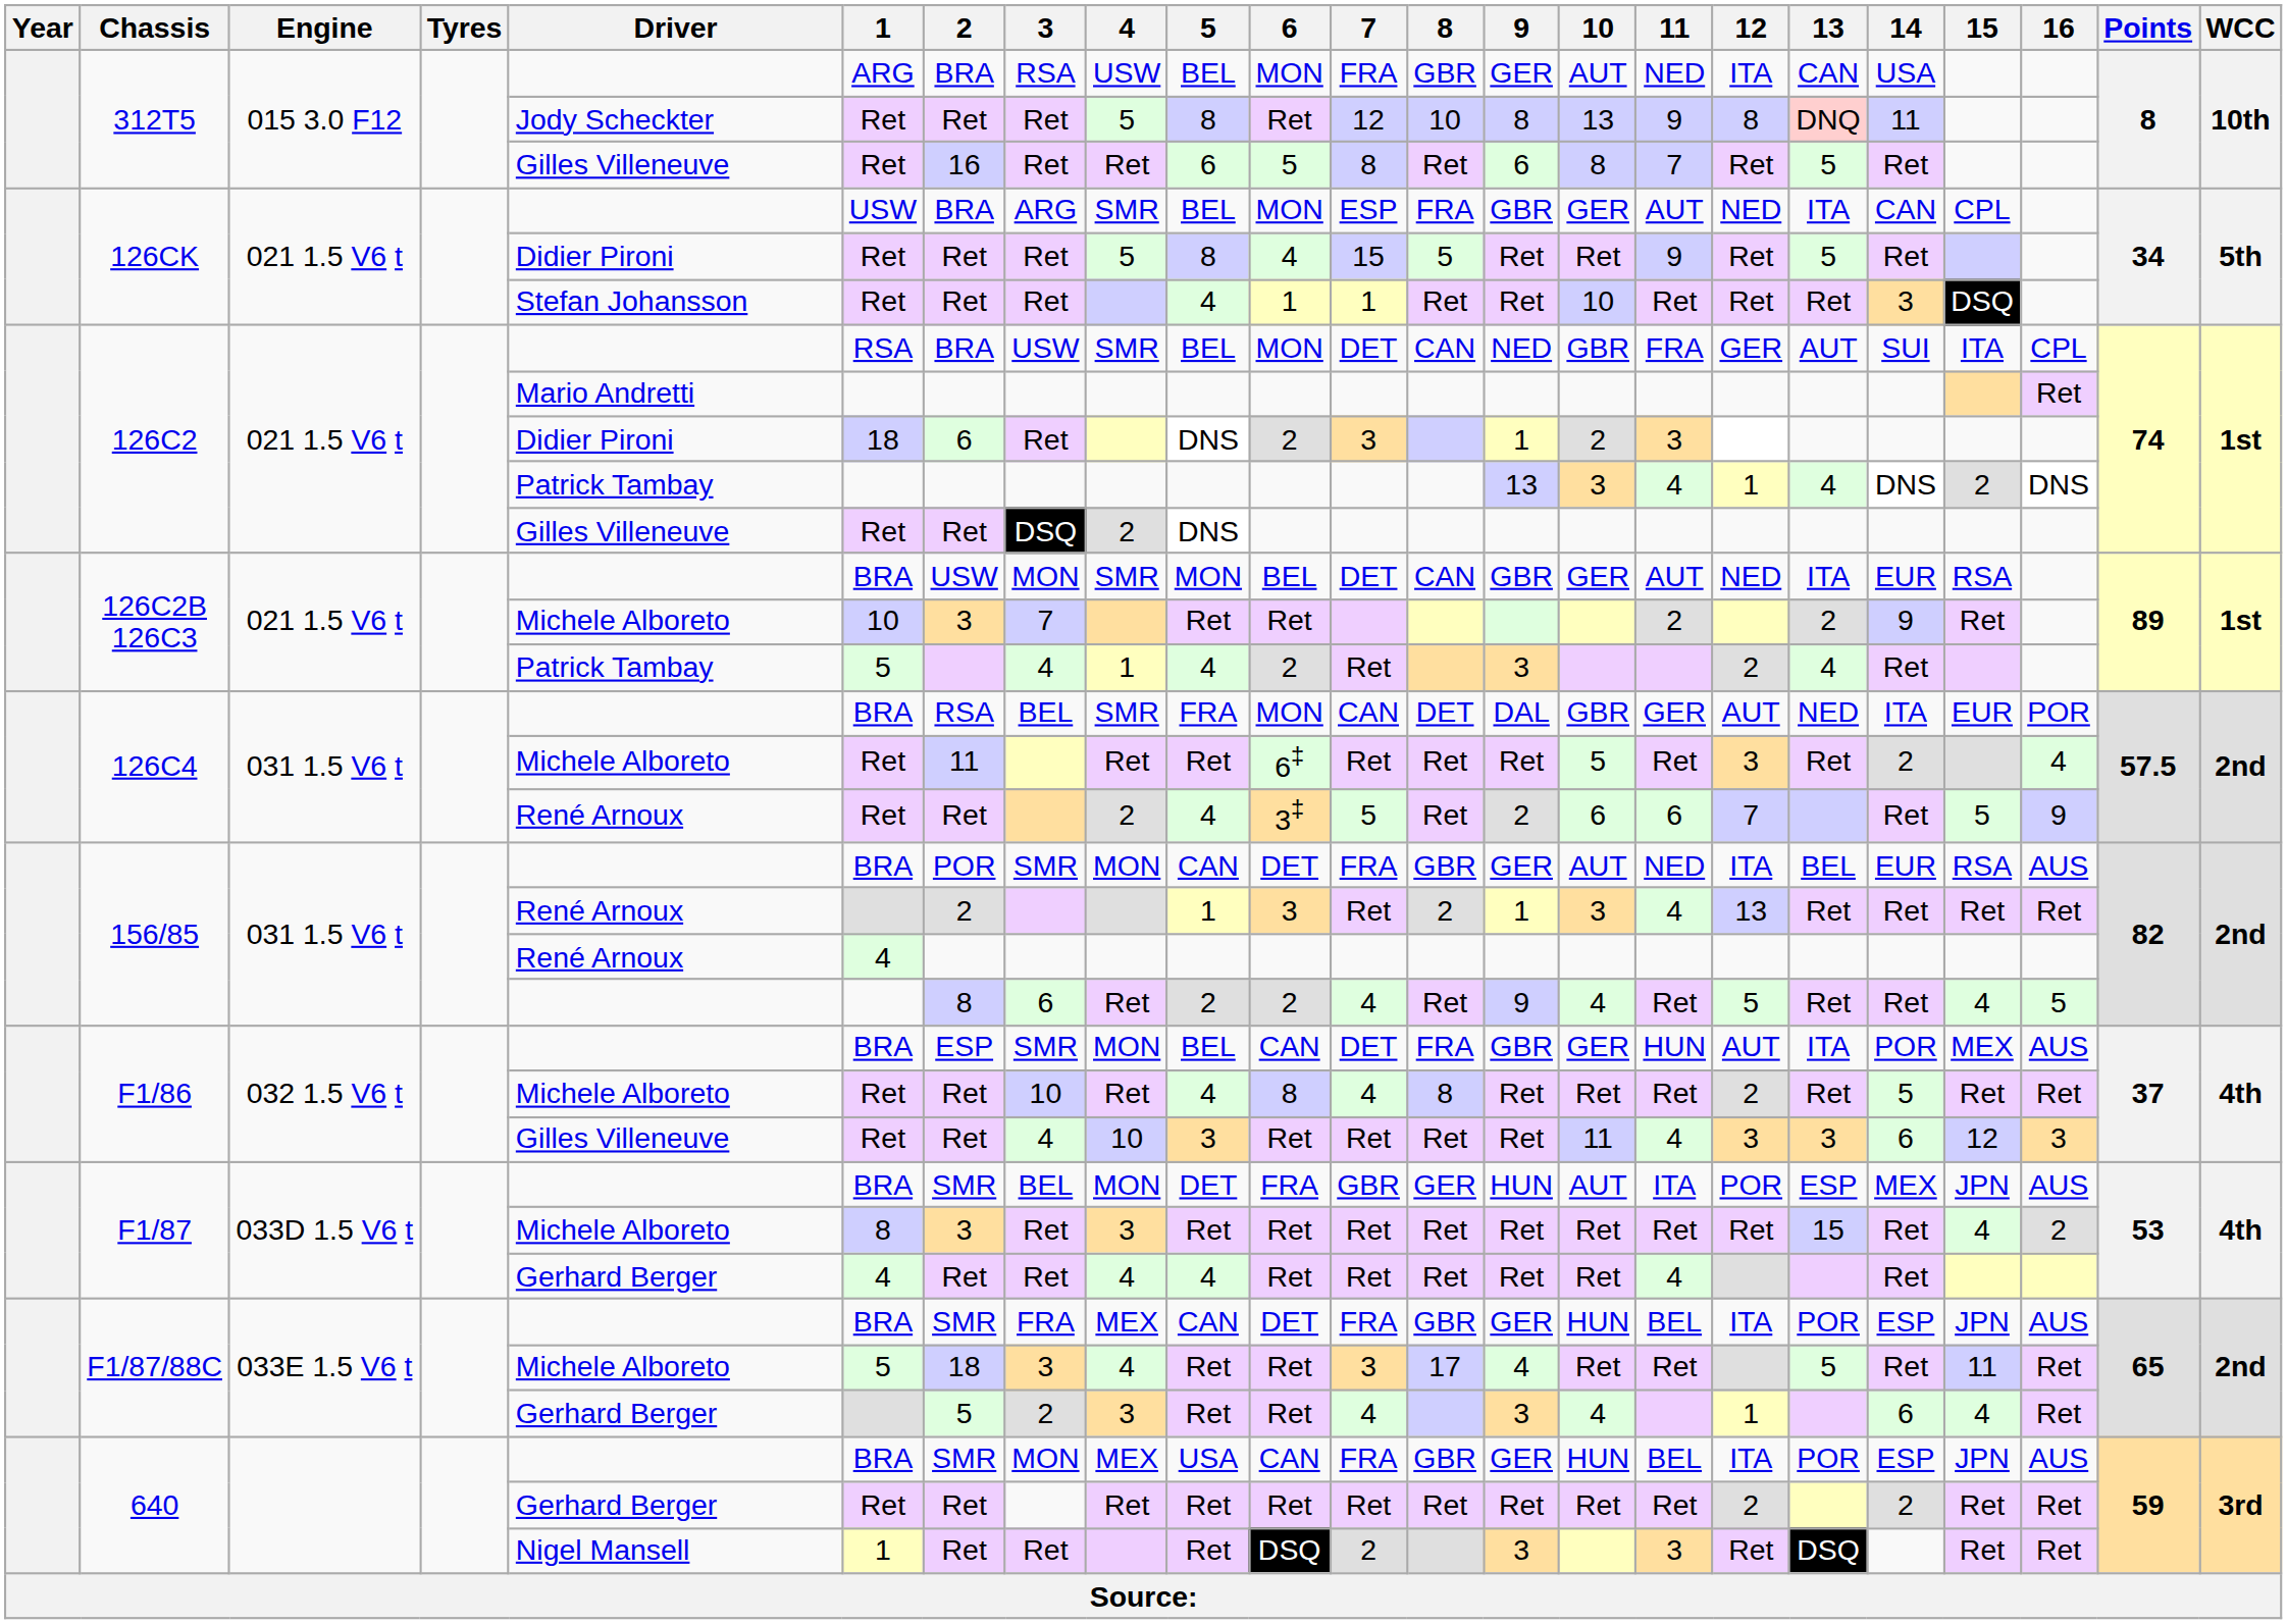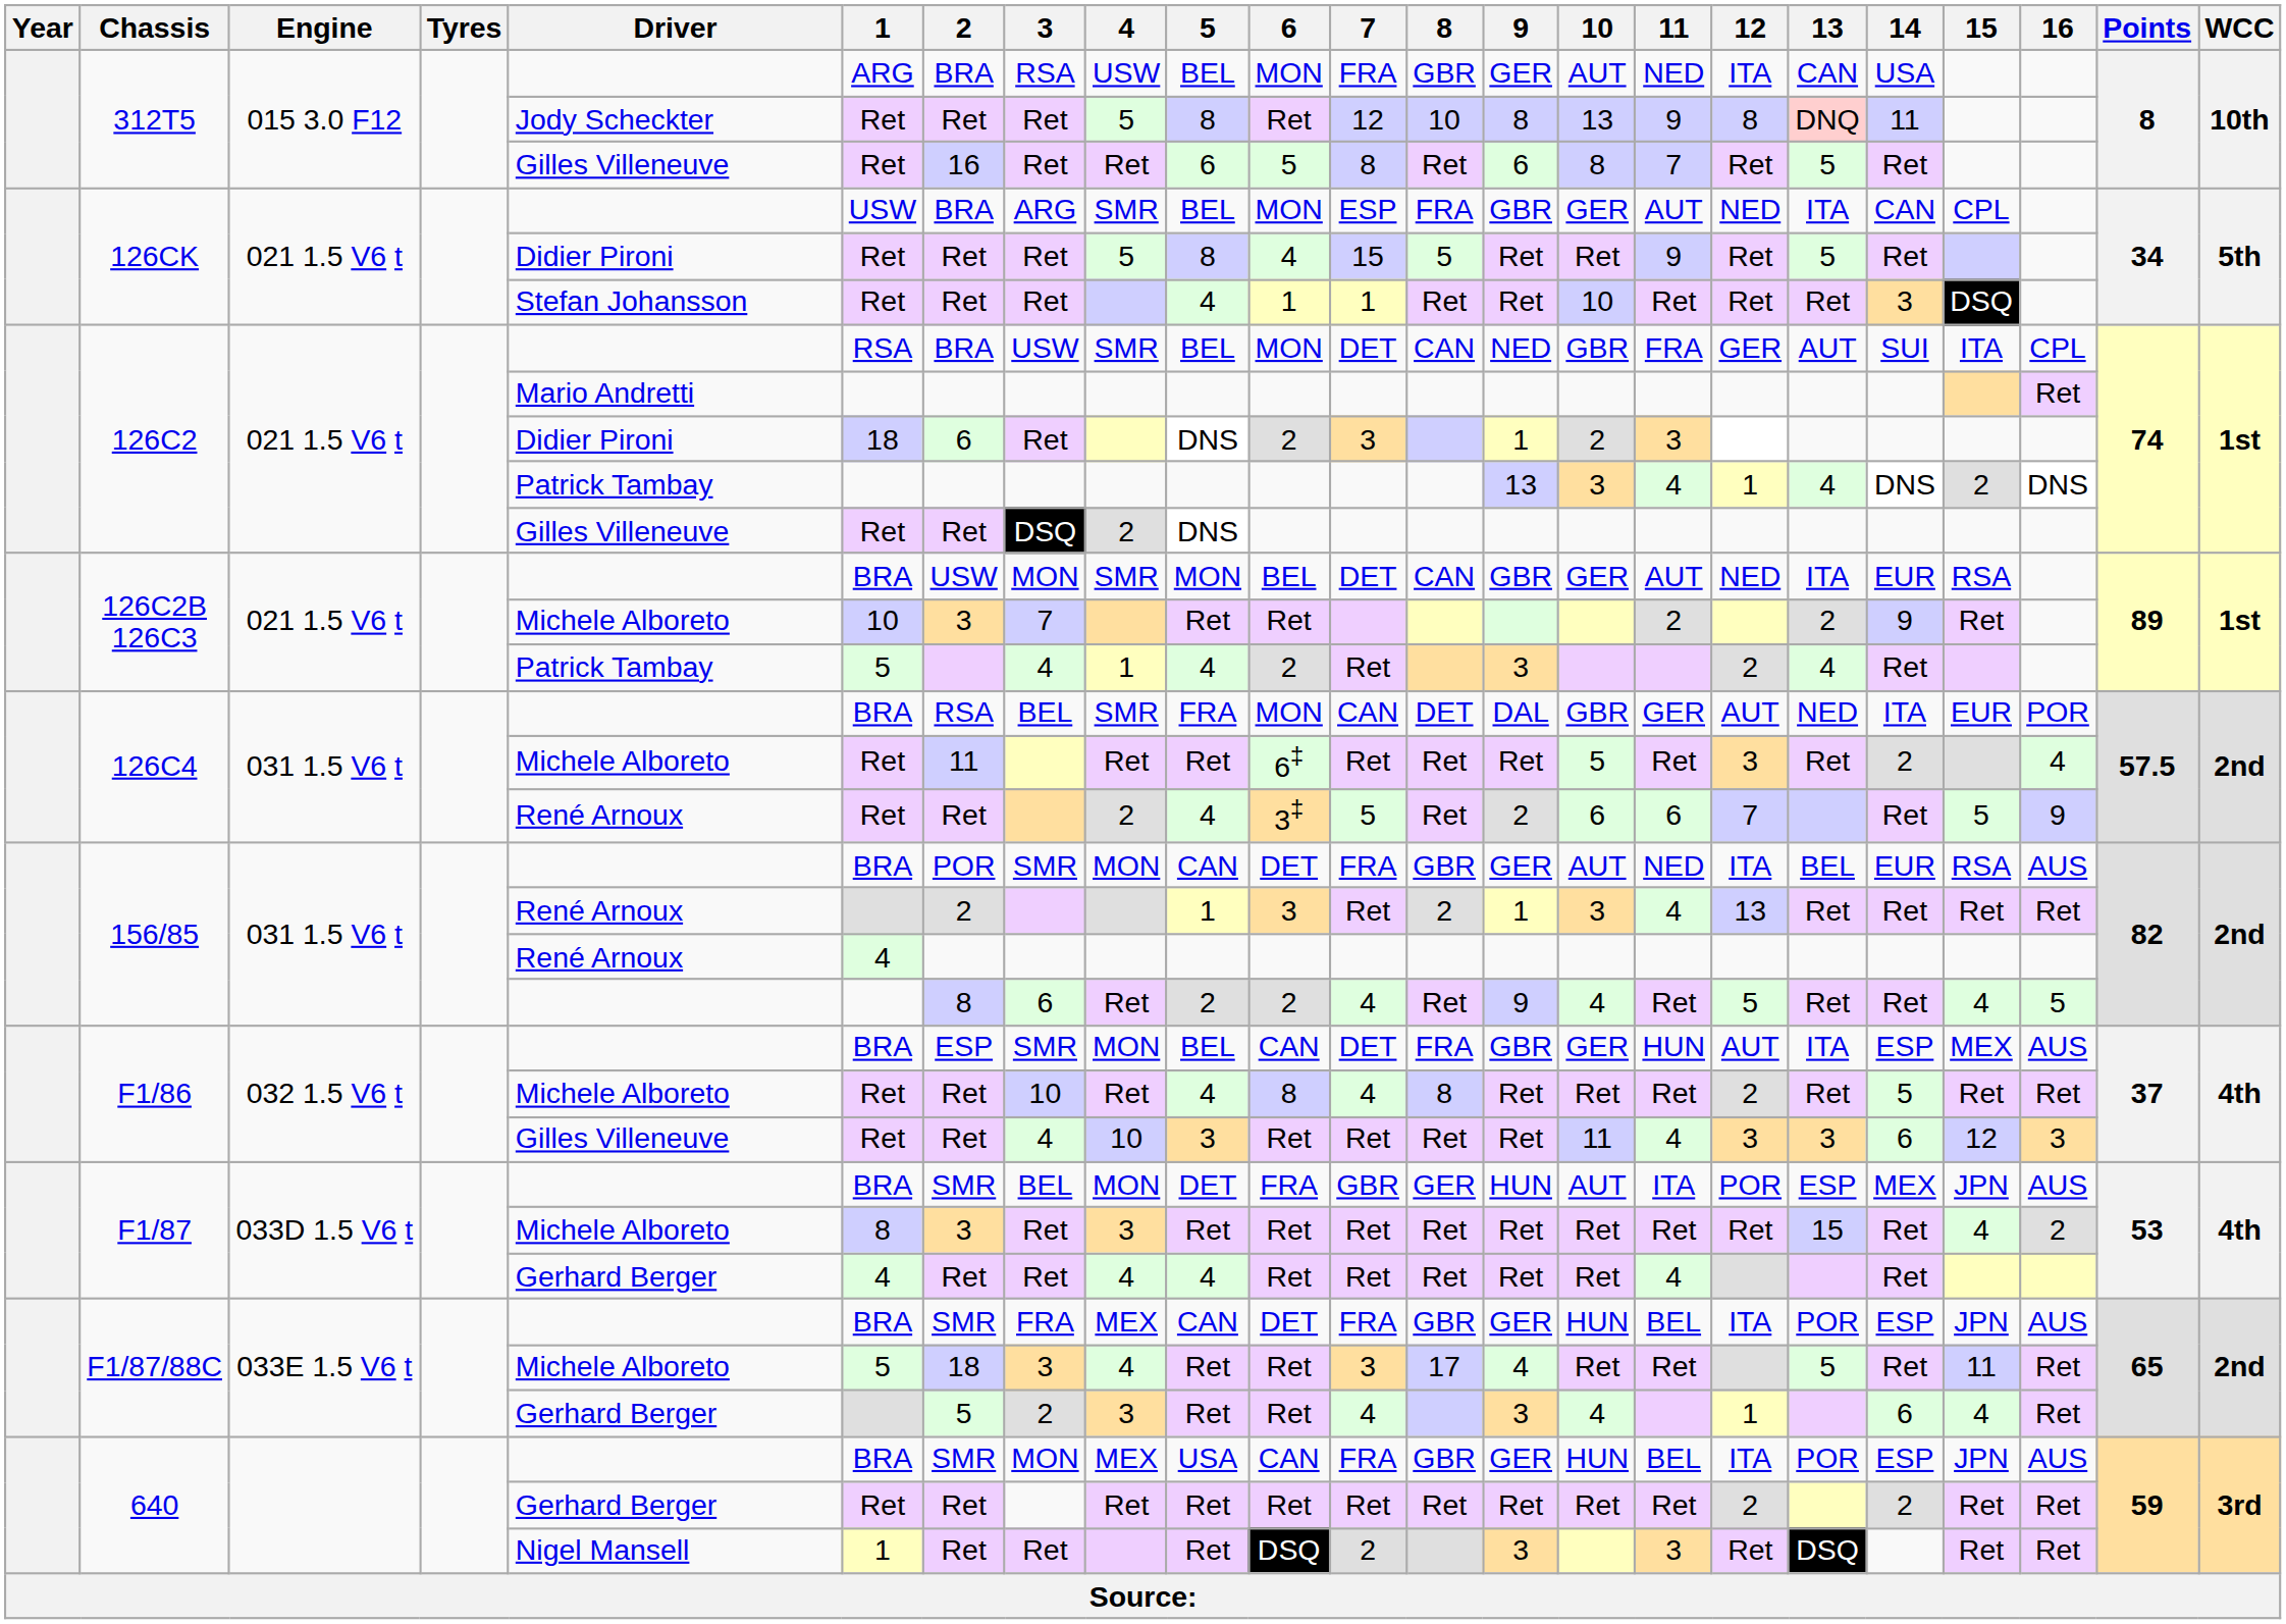row 23 | 14: POR -> ESP
